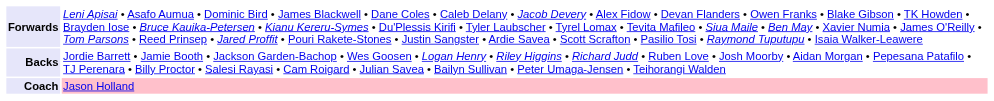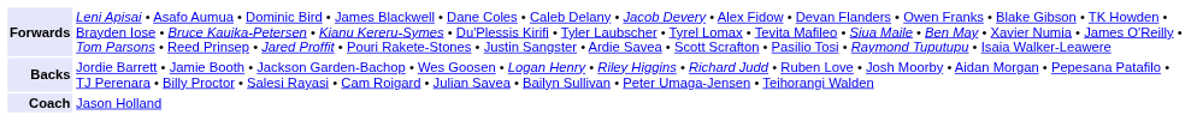Coach | column 2: pink background -> no background
